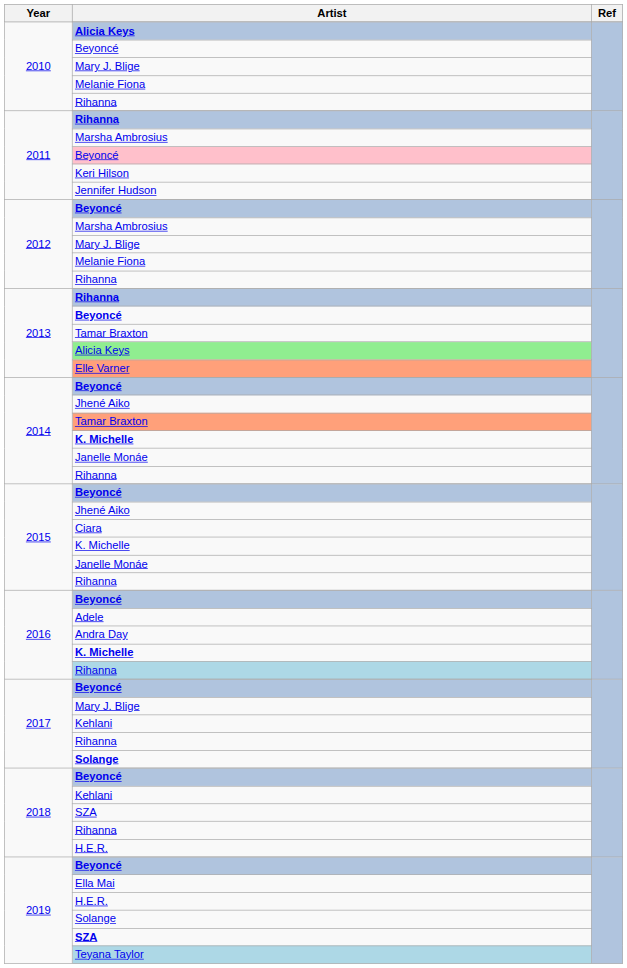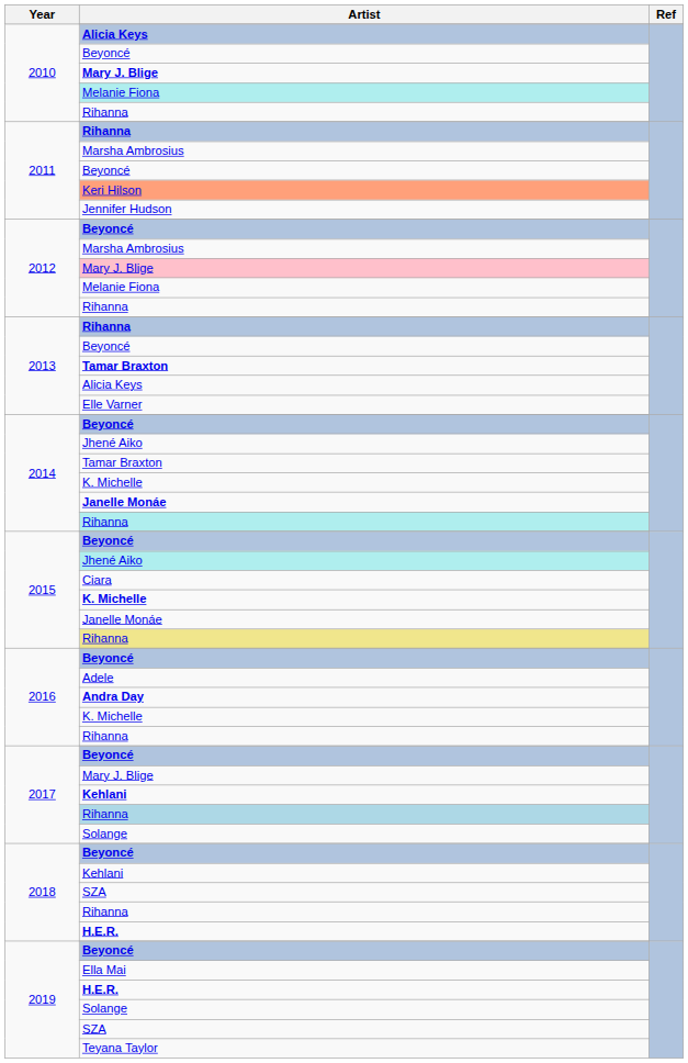2010 / Mary J. Blige | Artist: normal -> bold
2010 / Melanie Fiona | Artist: no background -> paleturquoise background
2011 / Beyoncé | Artist: pink background -> no background
Keri Hilson | Artist: no background -> lightsalmon background
2012 / Mary J. Blige | Artist: no background -> pink background
2013 / Beyoncé | Artist: bold -> normal
2013 / Tamar Braxton | Artist: normal -> bold
2013 / Alicia Keys | Artist: lightgreen background -> no background
Elle Varner | Artist: lightsalmon background -> no background
2014 / Tamar Braxton | Artist: lightsalmon background -> no background
2014 / K. Michelle | Artist: bold -> normal
2014 / Janelle Monáe | Artist: normal -> bold
2014 / Rihanna | Artist: no background -> paleturquoise background
2015 / Jhené Aiko | Artist: no background -> paleturquoise background
2015 / K. Michelle | Artist: normal -> bold
2015 / Rihanna | Artist: no background -> khaki background
Andra Day | Artist: normal -> bold
2016 / K. Michelle | Artist: bold -> normal
2016 / Rihanna | Artist: lightblue background -> no background
2017 / Kehlani | Artist: normal -> bold
2017 / Rihanna | Artist: no background -> lightblue background
2017 / Solange | Artist: bold -> normal
2018 / H.E.R. | Artist: normal -> bold
2019 / H.E.R. | Artist: normal -> bold
2019 / SZA | Artist: bold -> normal
Teyana Taylor | Artist: lightblue background -> no background
